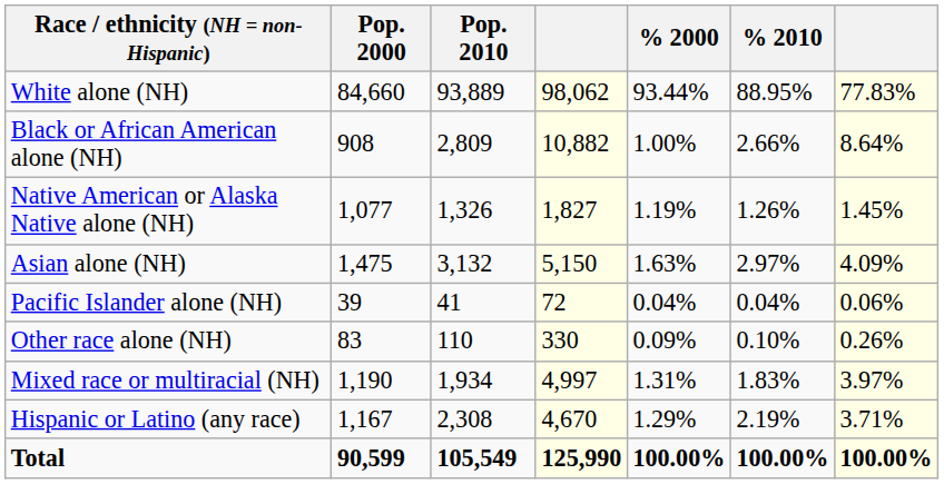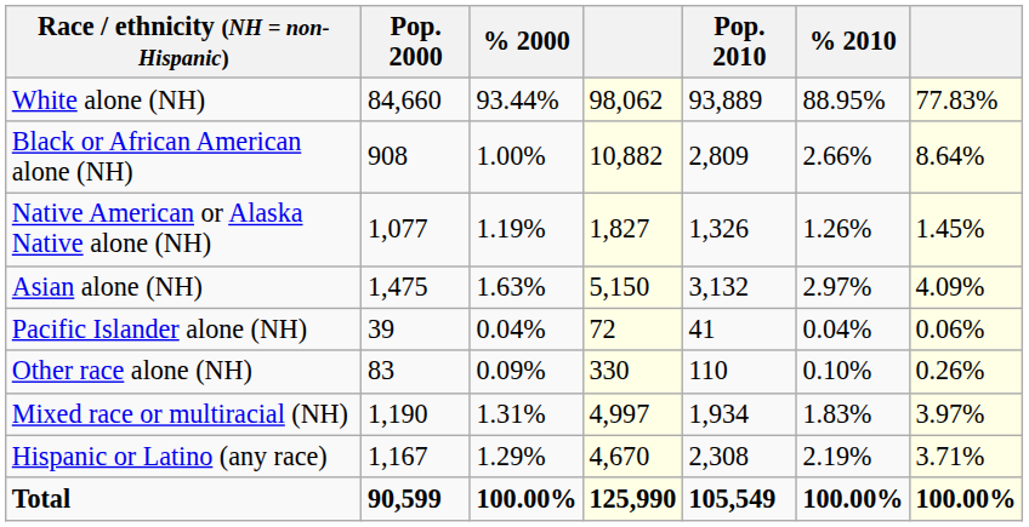columns swapped: Pop. 2010 <-> % 2000
